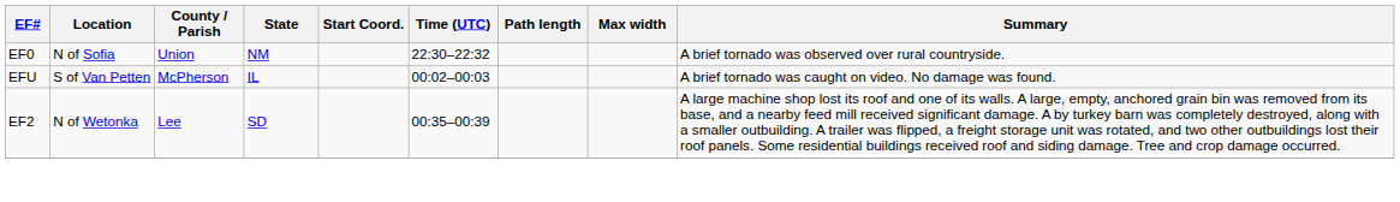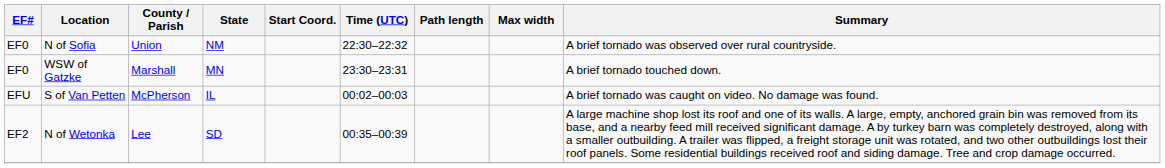+ row: EF0 | WSW of Gatzke | Marshall | MN | 23:30–23:31 | A brief tornado touched down.
